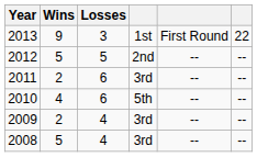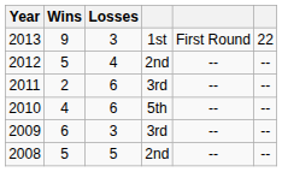2012 | Losses: 5 -> 4
2009 | Wins: 2 -> 6
2009 | Losses: 4 -> 3
2008 | Losses: 4 -> 5
2008 | column 4: 3rd -> 2nd
